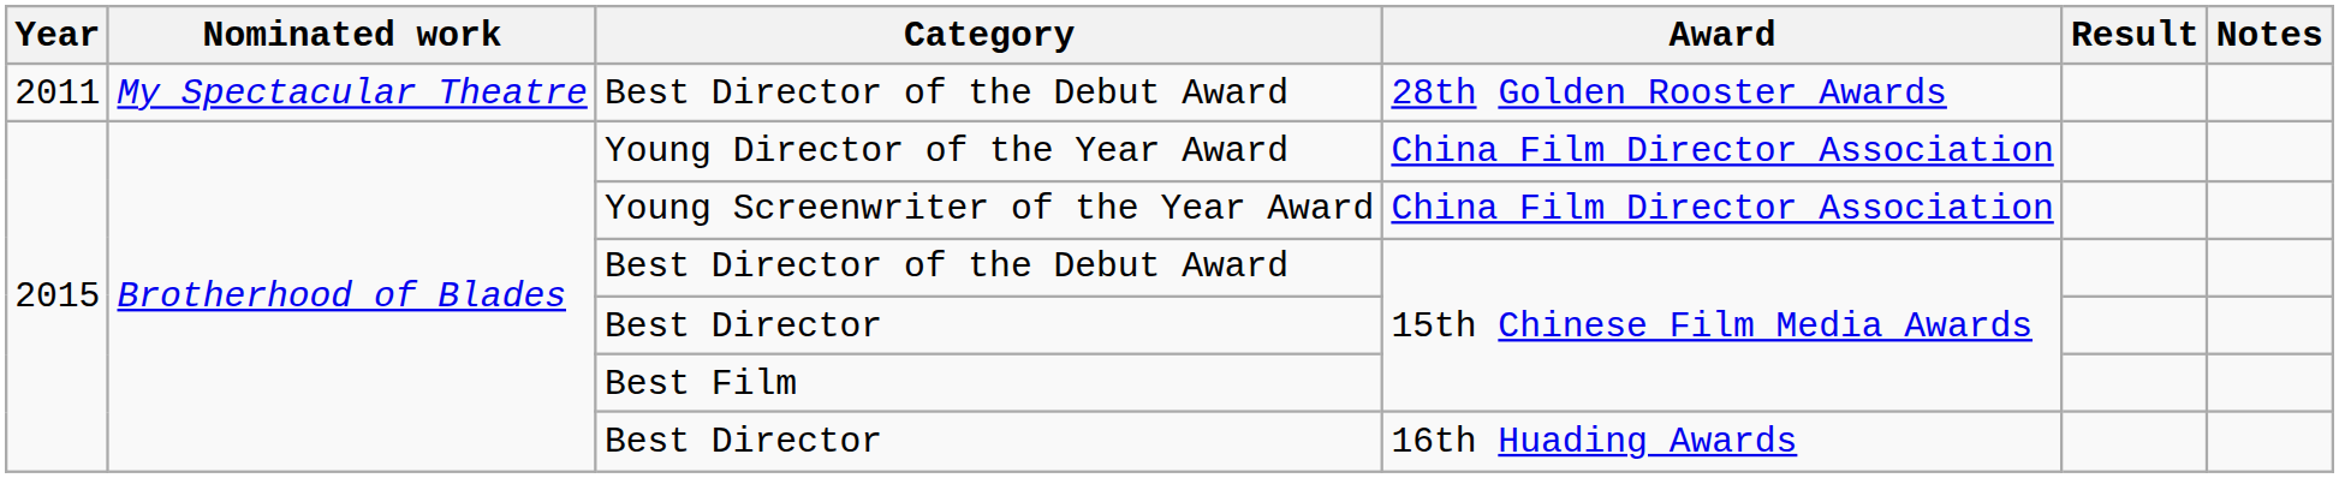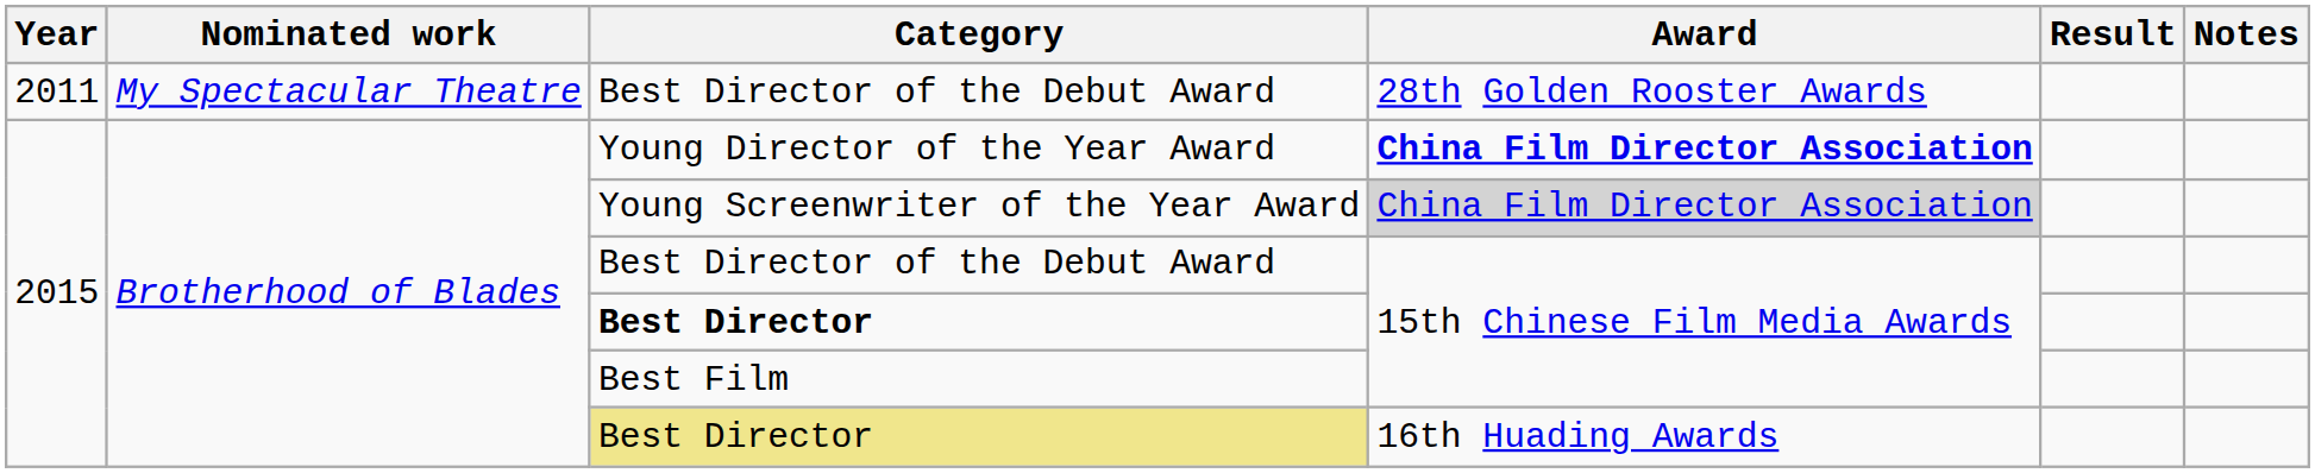Young Director of the Year Award | Award: normal -> bold
Young Screenwriter of the Year Award | Award: no background -> lightgrey background
Best Director / 15th Chinese Film Media Awards | Category: normal -> bold
Best Director / 16th Huading Awards | Category: no background -> khaki background
